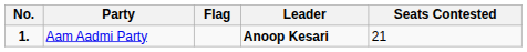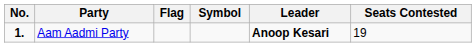+ column: Symbol
Aam Aadmi Party | Seats Contested: 21 -> 19
